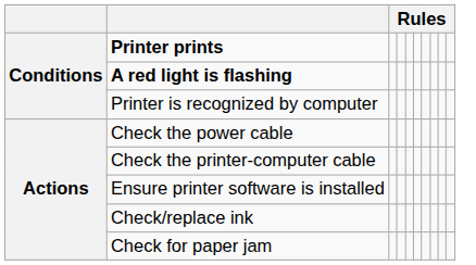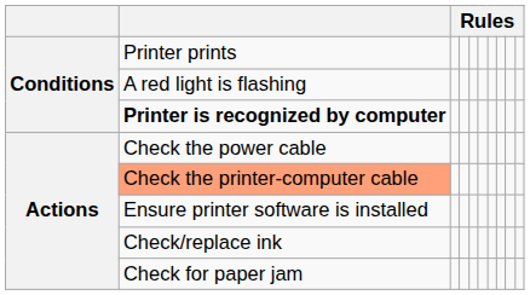Printer prints | column 2: bold -> normal
A red light is flashing | column 2: bold -> normal
Printer is recognized by computer | column 2: normal -> bold
Check the printer-computer cable | column 2: no background -> lightsalmon background
